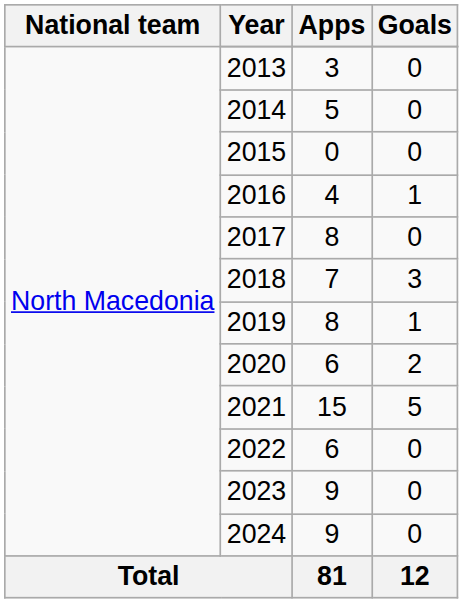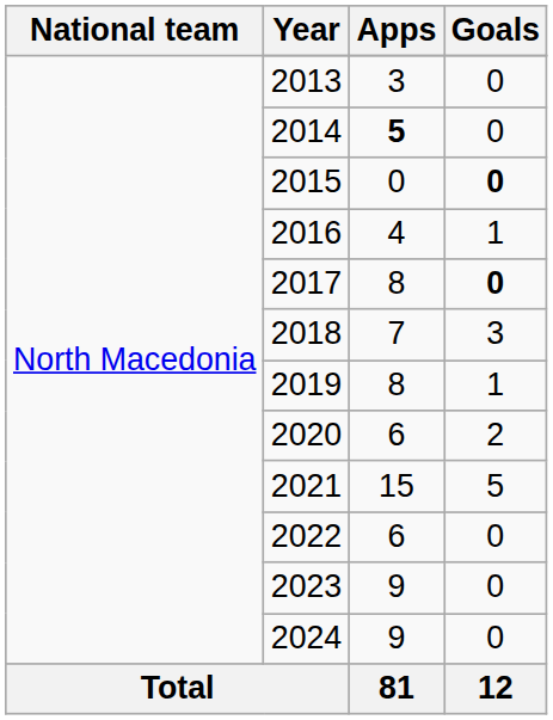2014 | Apps: normal -> bold
2015 | Goals: normal -> bold
2017 | Goals: normal -> bold
